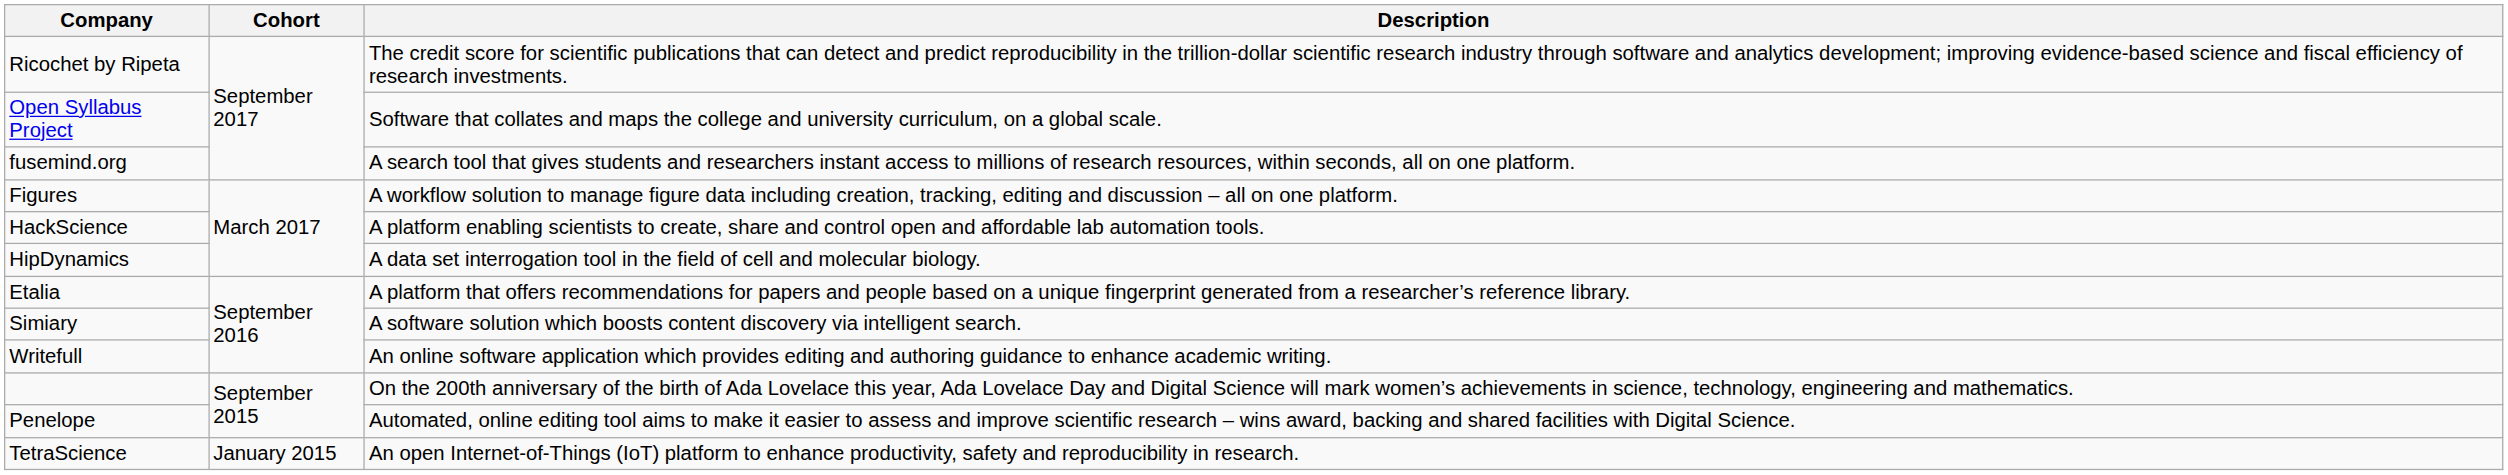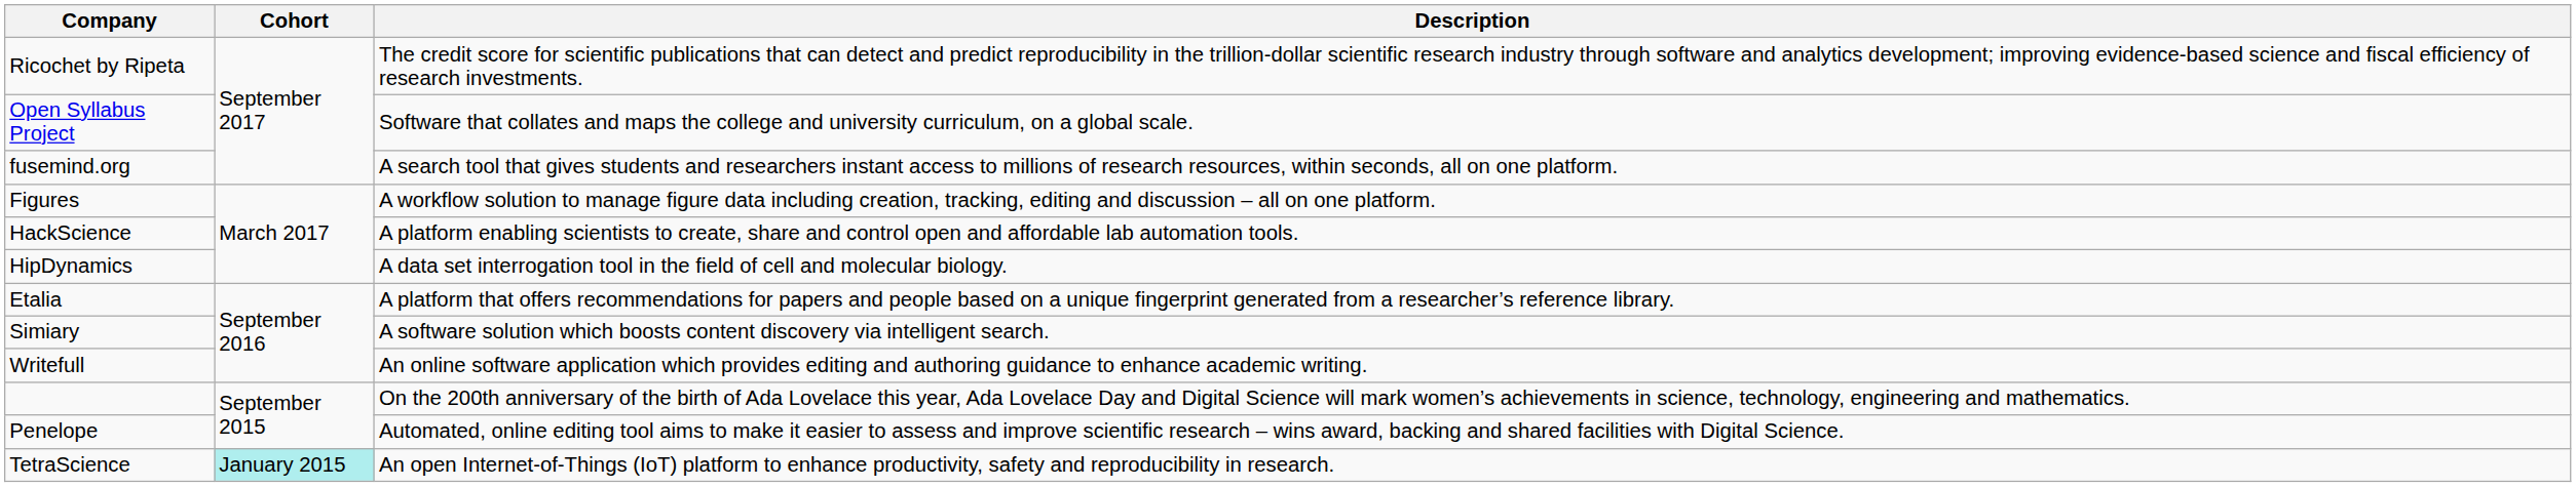TetraScience | Cohort: no background -> paleturquoise background
